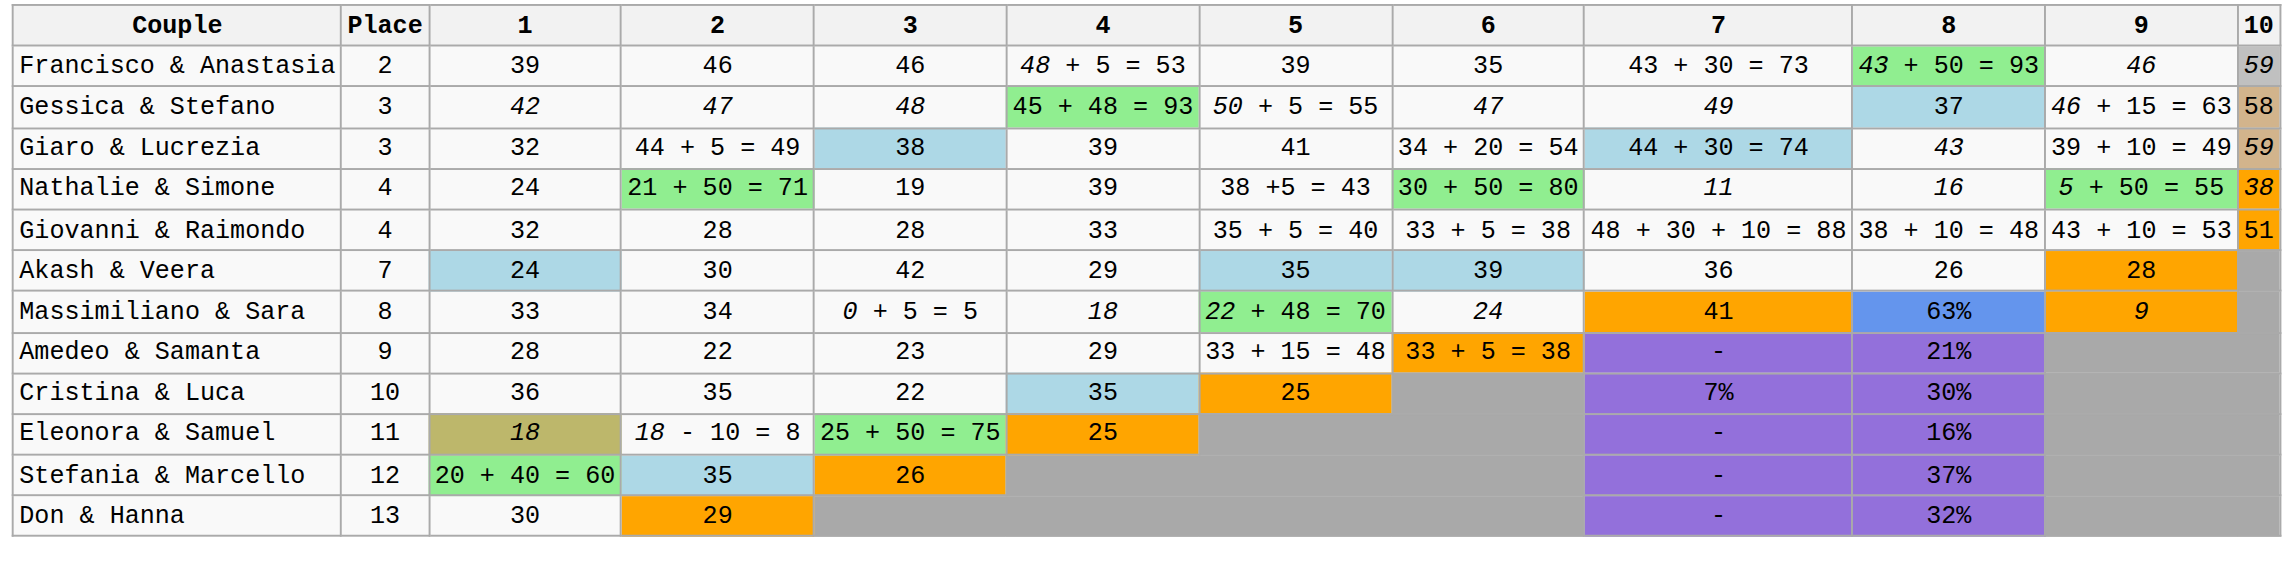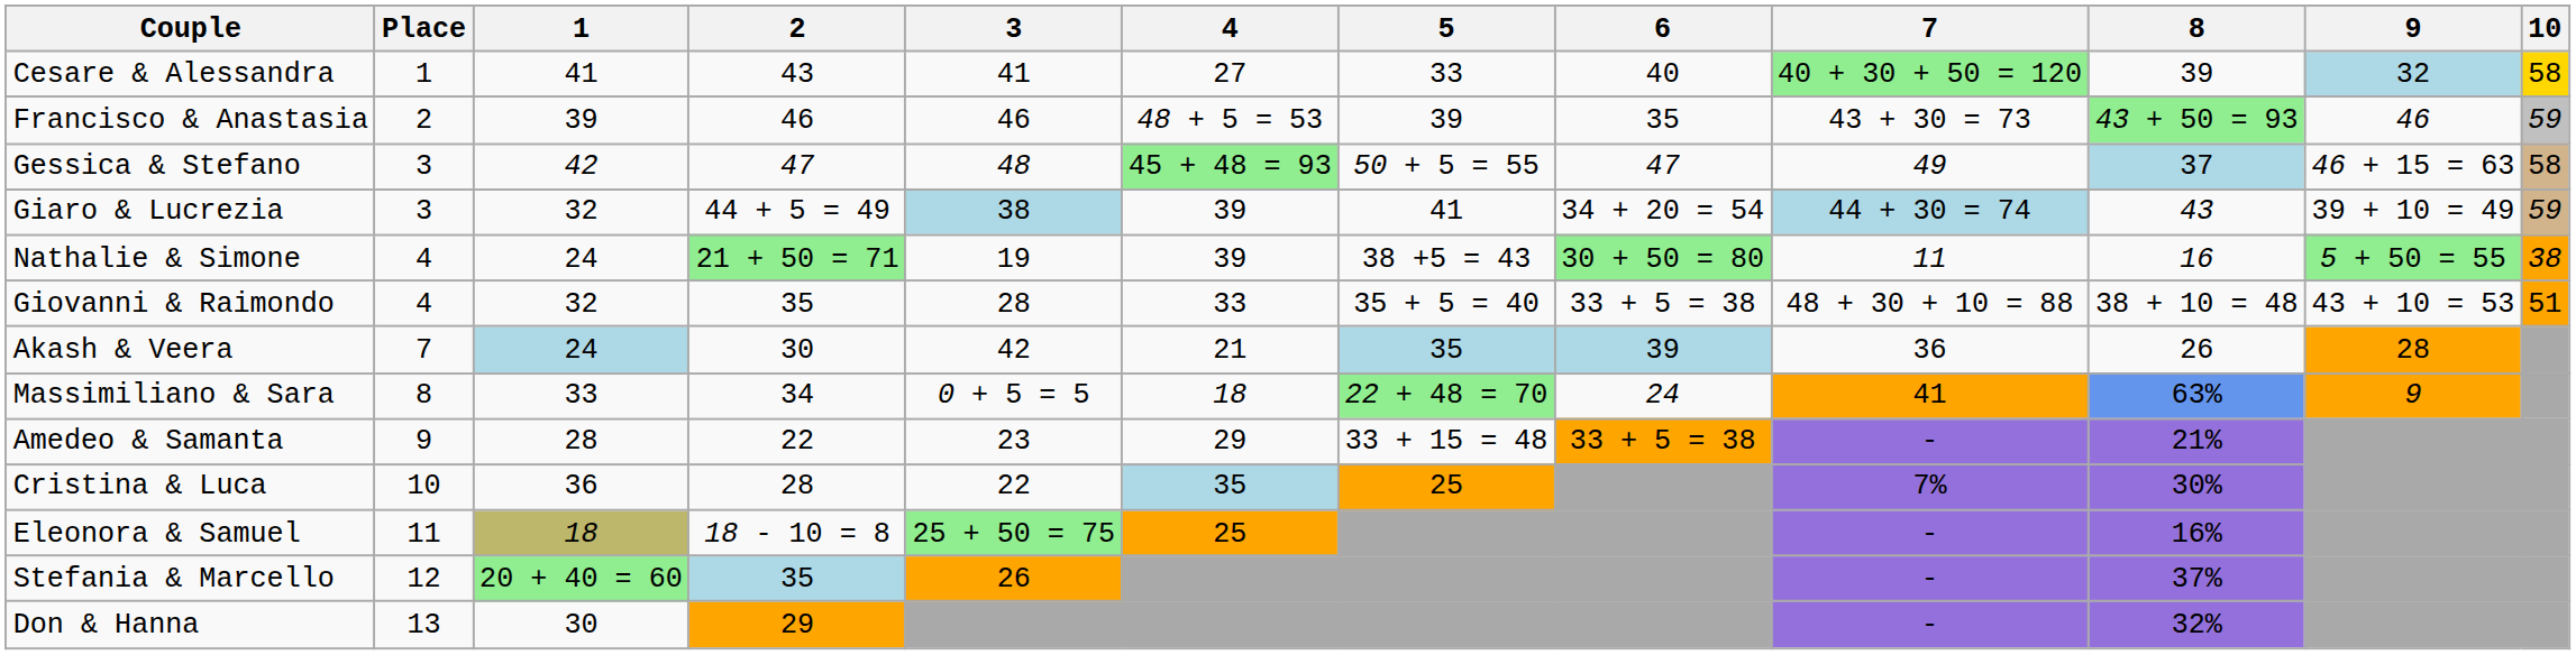+ row: Cesare & Alessandra | 1 | 41 | 43 | 41 | 27 | 33 | 40 | 40 + 30 + 50 = 120 | 39 | 32 | 58
Giovanni & Raimondo | 2: 28 -> 35
Akash & Veera | 4: 29 -> 21
Cristina & Luca | 2: 35 -> 28
